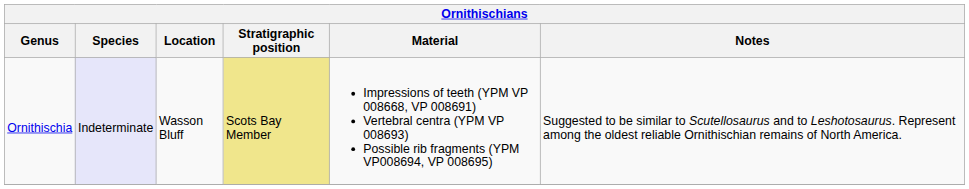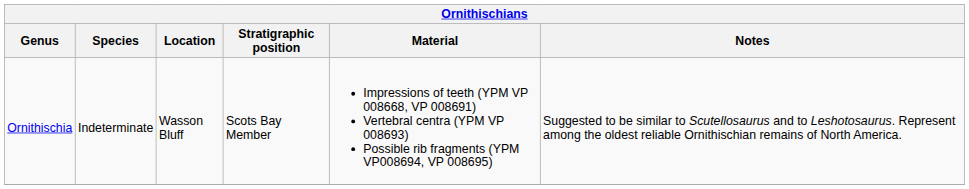Ornithischia | Species: lavender background -> no background
Ornithischia | Stratigraphic position: khaki background -> no background
